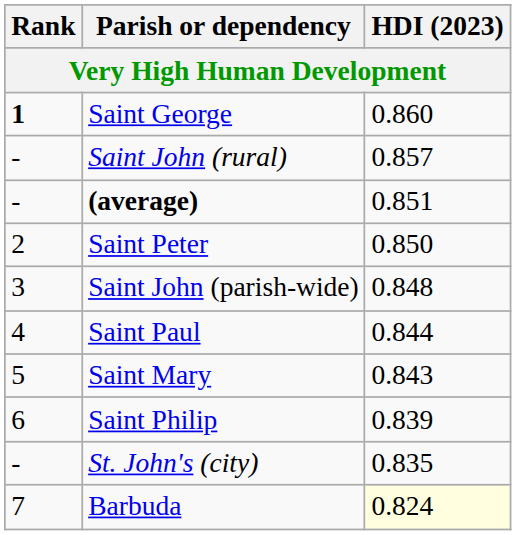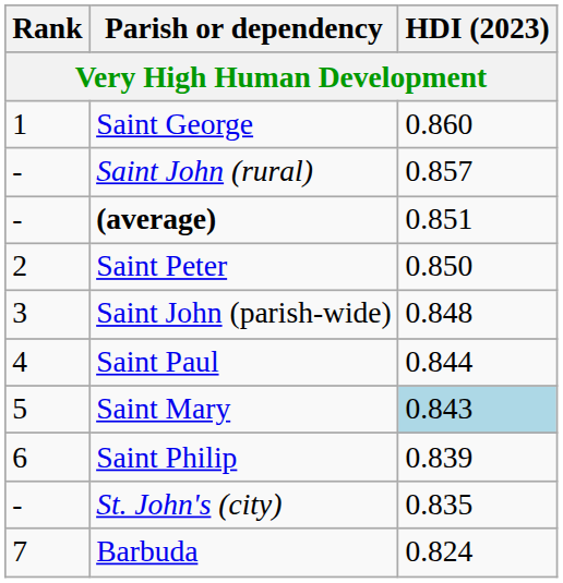Saint George | Rank: bold -> normal
Saint Mary | HDI (2023): no background -> lightblue background
Barbuda | HDI (2023): lightyellow background -> no background
